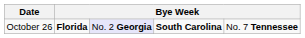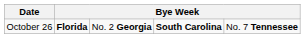October 26 | column 3: lavender background -> no background
